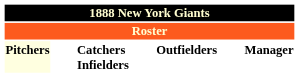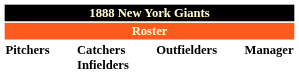Pitchers | column 1: lightyellow background -> no background
